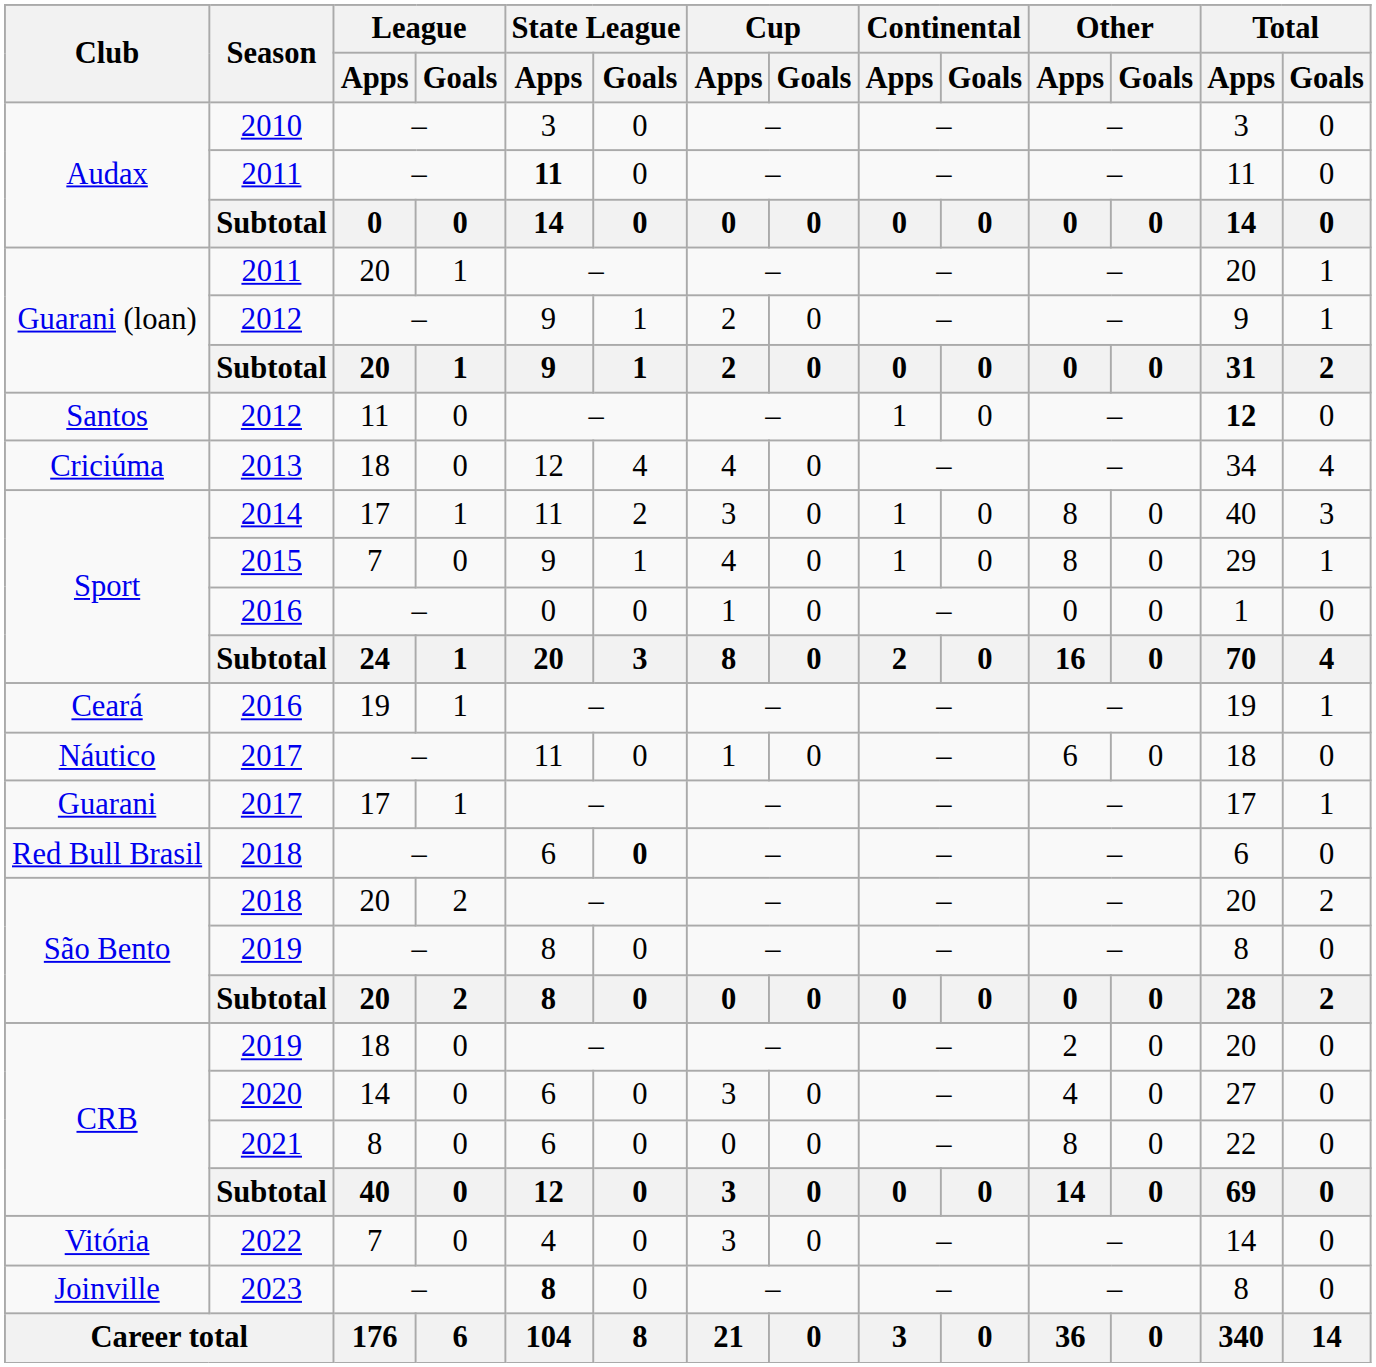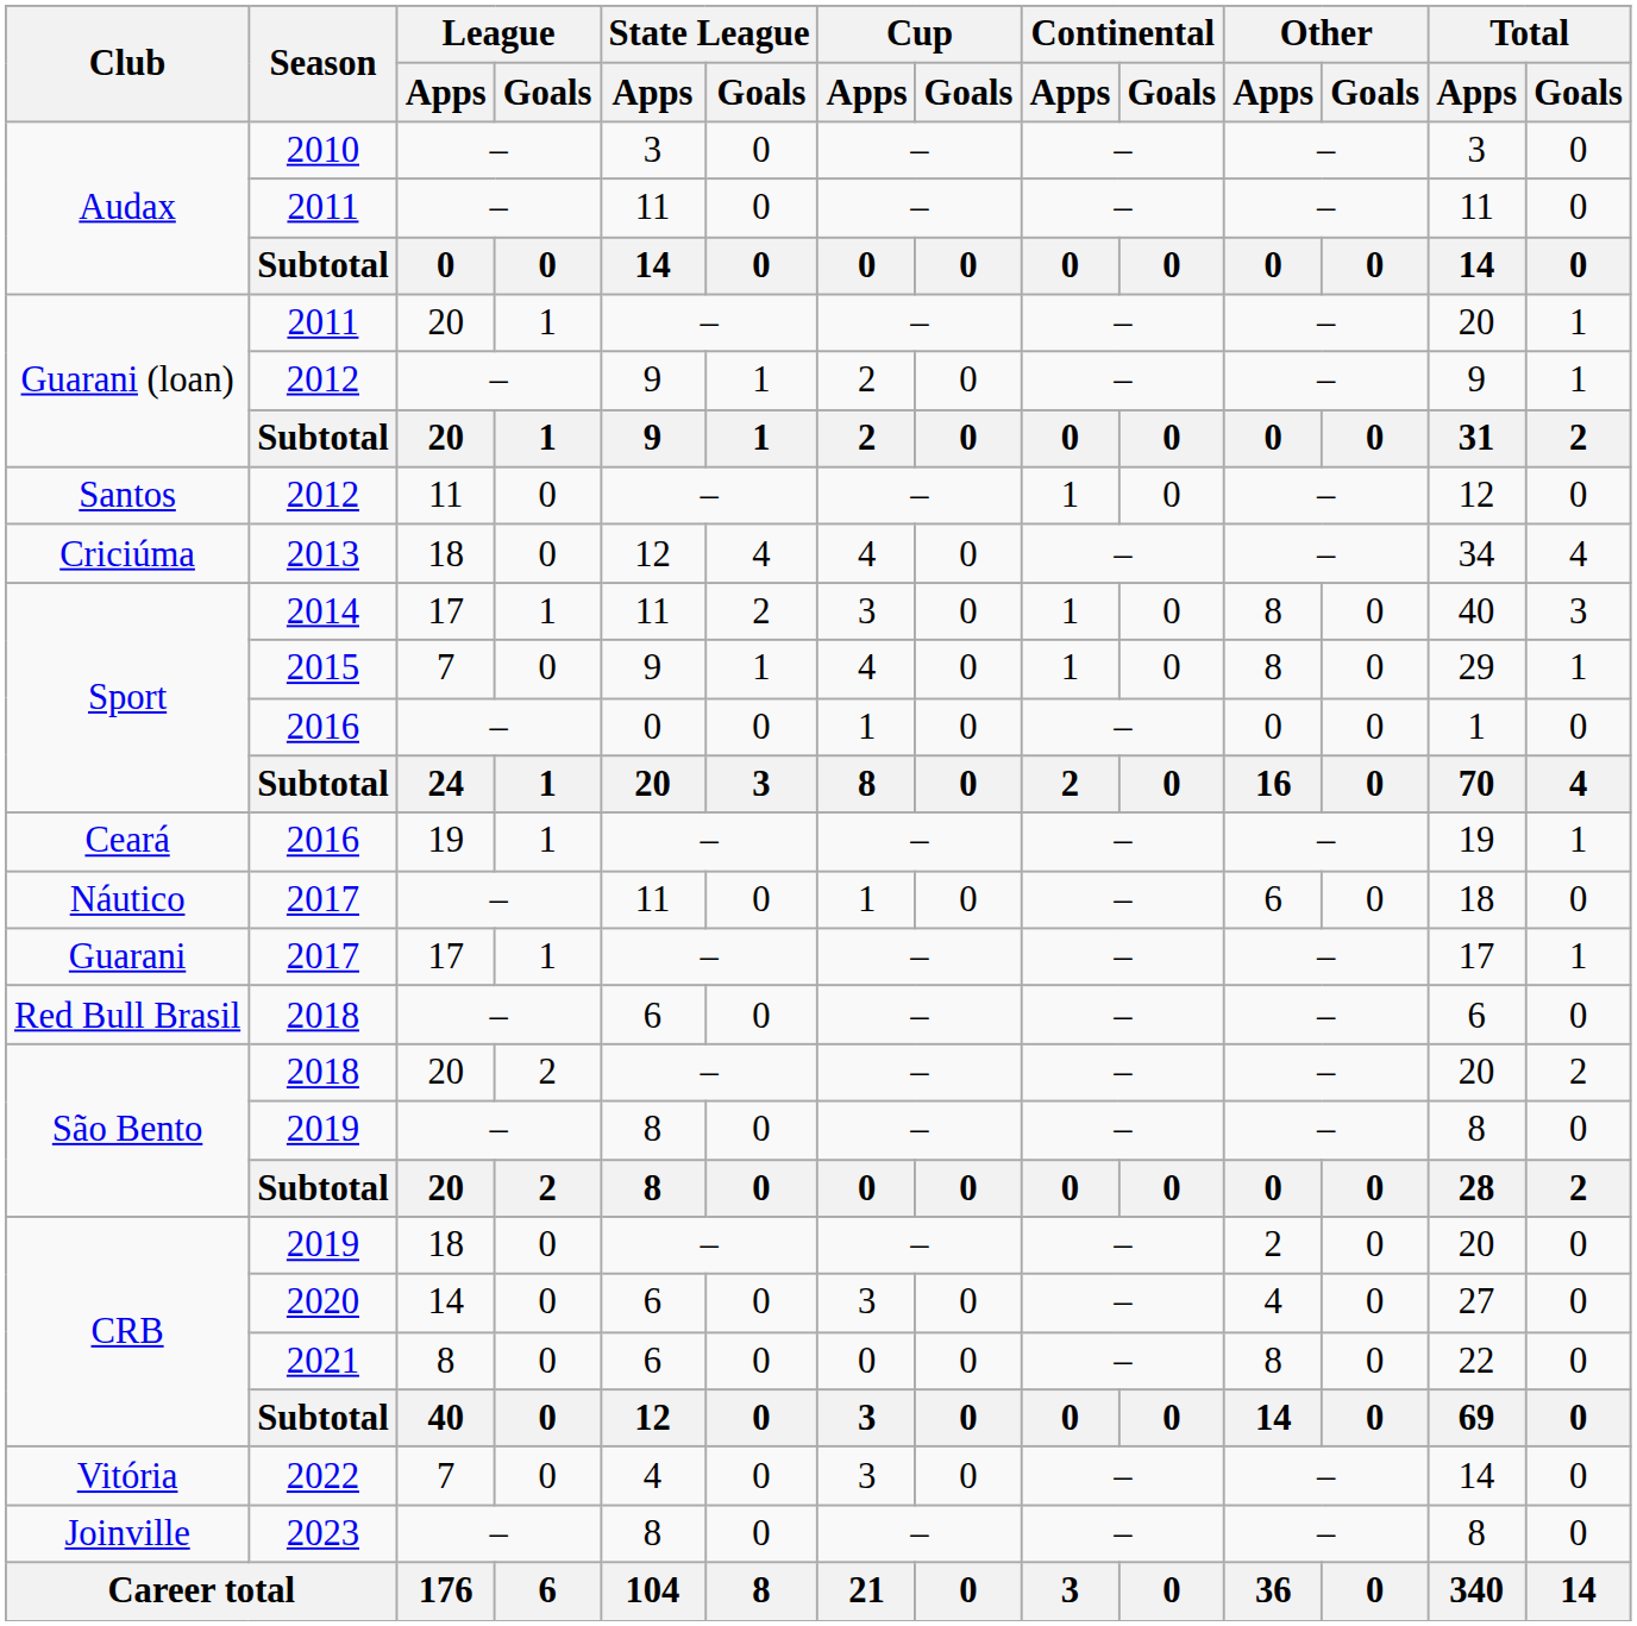Audax / 2011 | State League / Apps: bold -> normal
Santos / 2012 | Total / Apps: bold -> normal
Red Bull Brasil / 2018 | State League / Goals: bold -> normal
2023 | State League / Apps: bold -> normal
